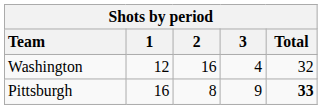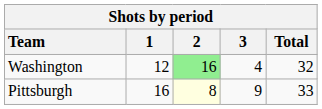Washington | 2: no background -> lightgreen background
Pittsburgh | 2: no background -> lightyellow background
Pittsburgh | Total: bold -> normal
